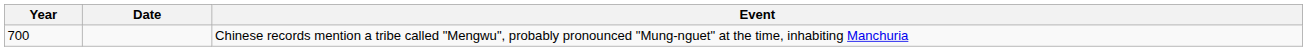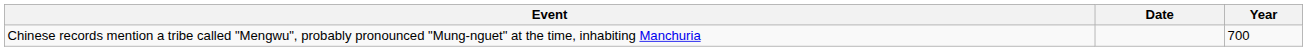columns swapped: Year <-> Event
